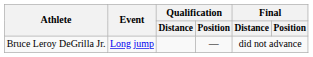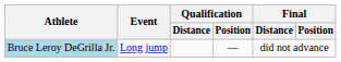Bruce Leroy DeGrilla Jr. | Athlete: no background -> lightblue background
